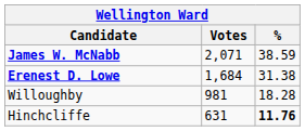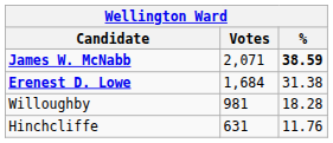James W. McNabb | %: normal -> bold
Hinchcliffe | %: bold -> normal
